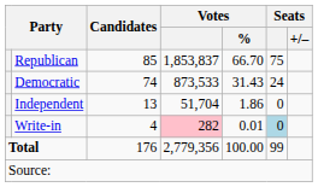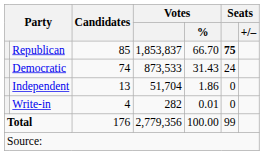Republican | column 6: normal -> bold
Write-in | Votes: pink background -> no background
Write-in | column 6: lightblue background -> no background
